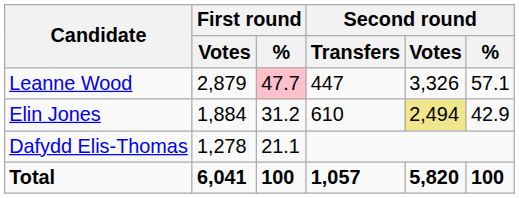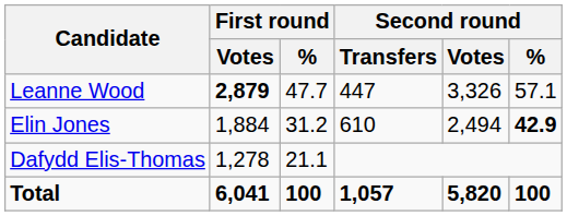Leanne Wood | First round / Votes: normal -> bold
Leanne Wood | First round / %: pink background -> no background
Elin Jones | Second round / Votes: khaki background -> no background
Elin Jones | Second round / %: normal -> bold
